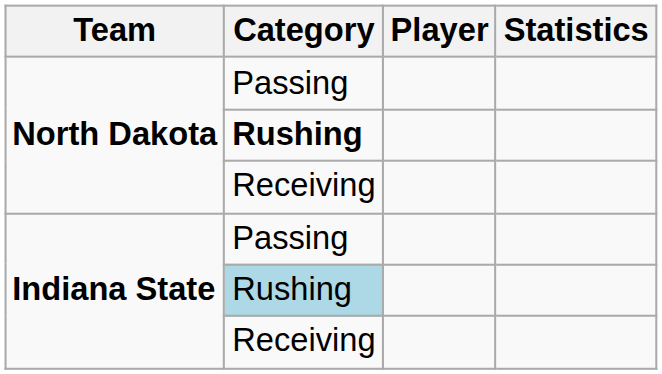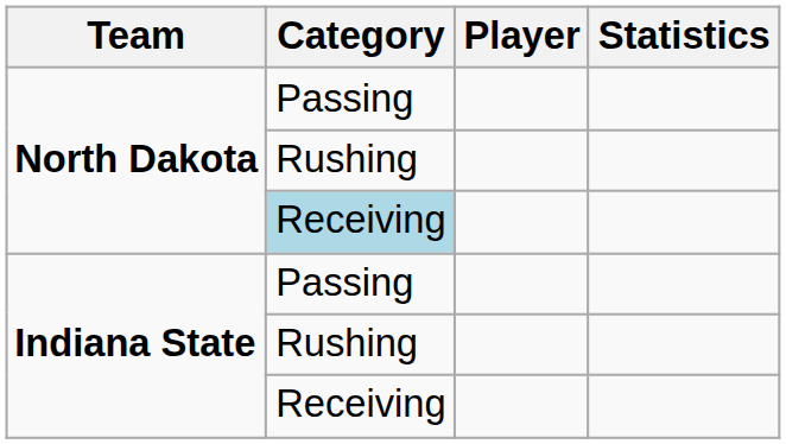North Dakota / Rushing | Category: bold -> normal
North Dakota / Receiving | Category: no background -> lightblue background
Indiana State / Rushing | Category: lightblue background -> no background
